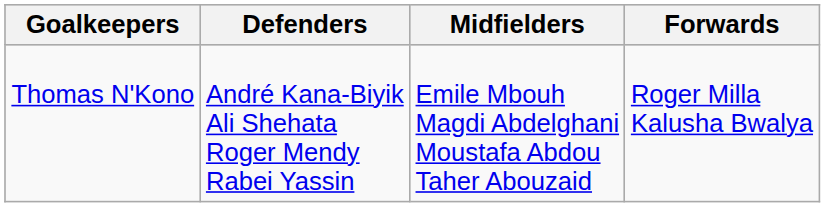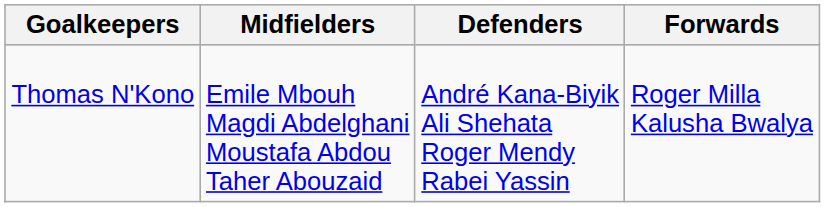columns swapped: Defenders <-> Midfielders
